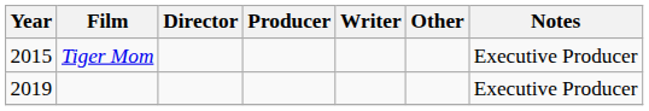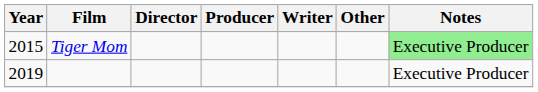Tiger Mom | Notes: no background -> lightgreen background
